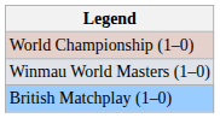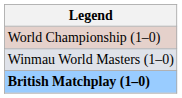row 4 | column 1: normal -> bold
